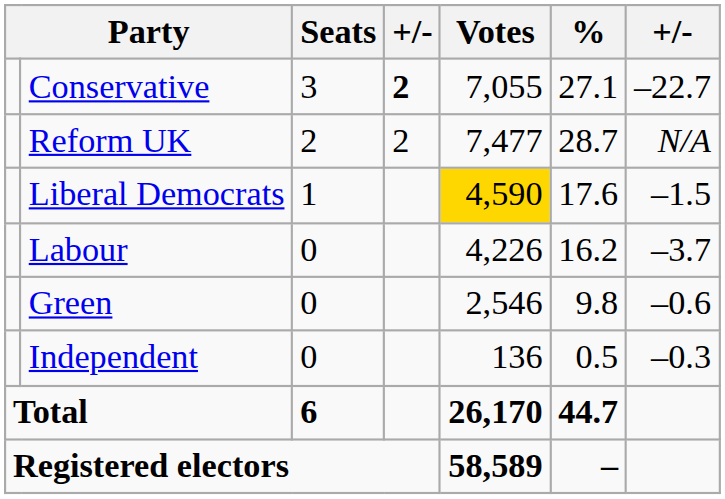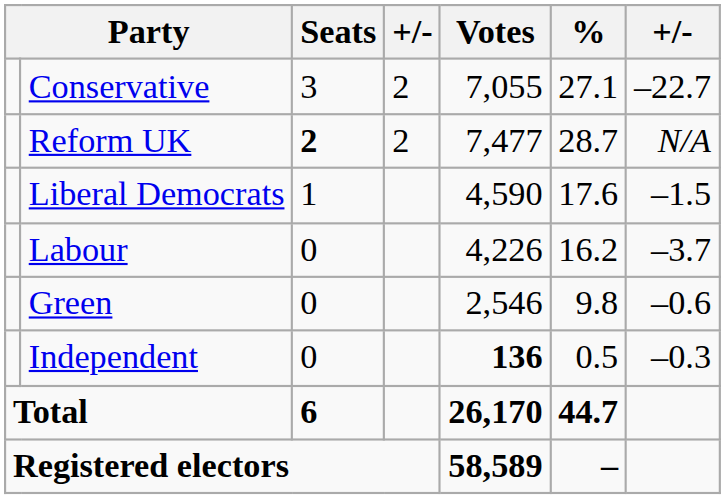Conservative | column 4: bold -> normal
Reform UK | Seats: normal -> bold
Liberal Democrats | Votes: gold background -> no background
Independent | Votes: normal -> bold
